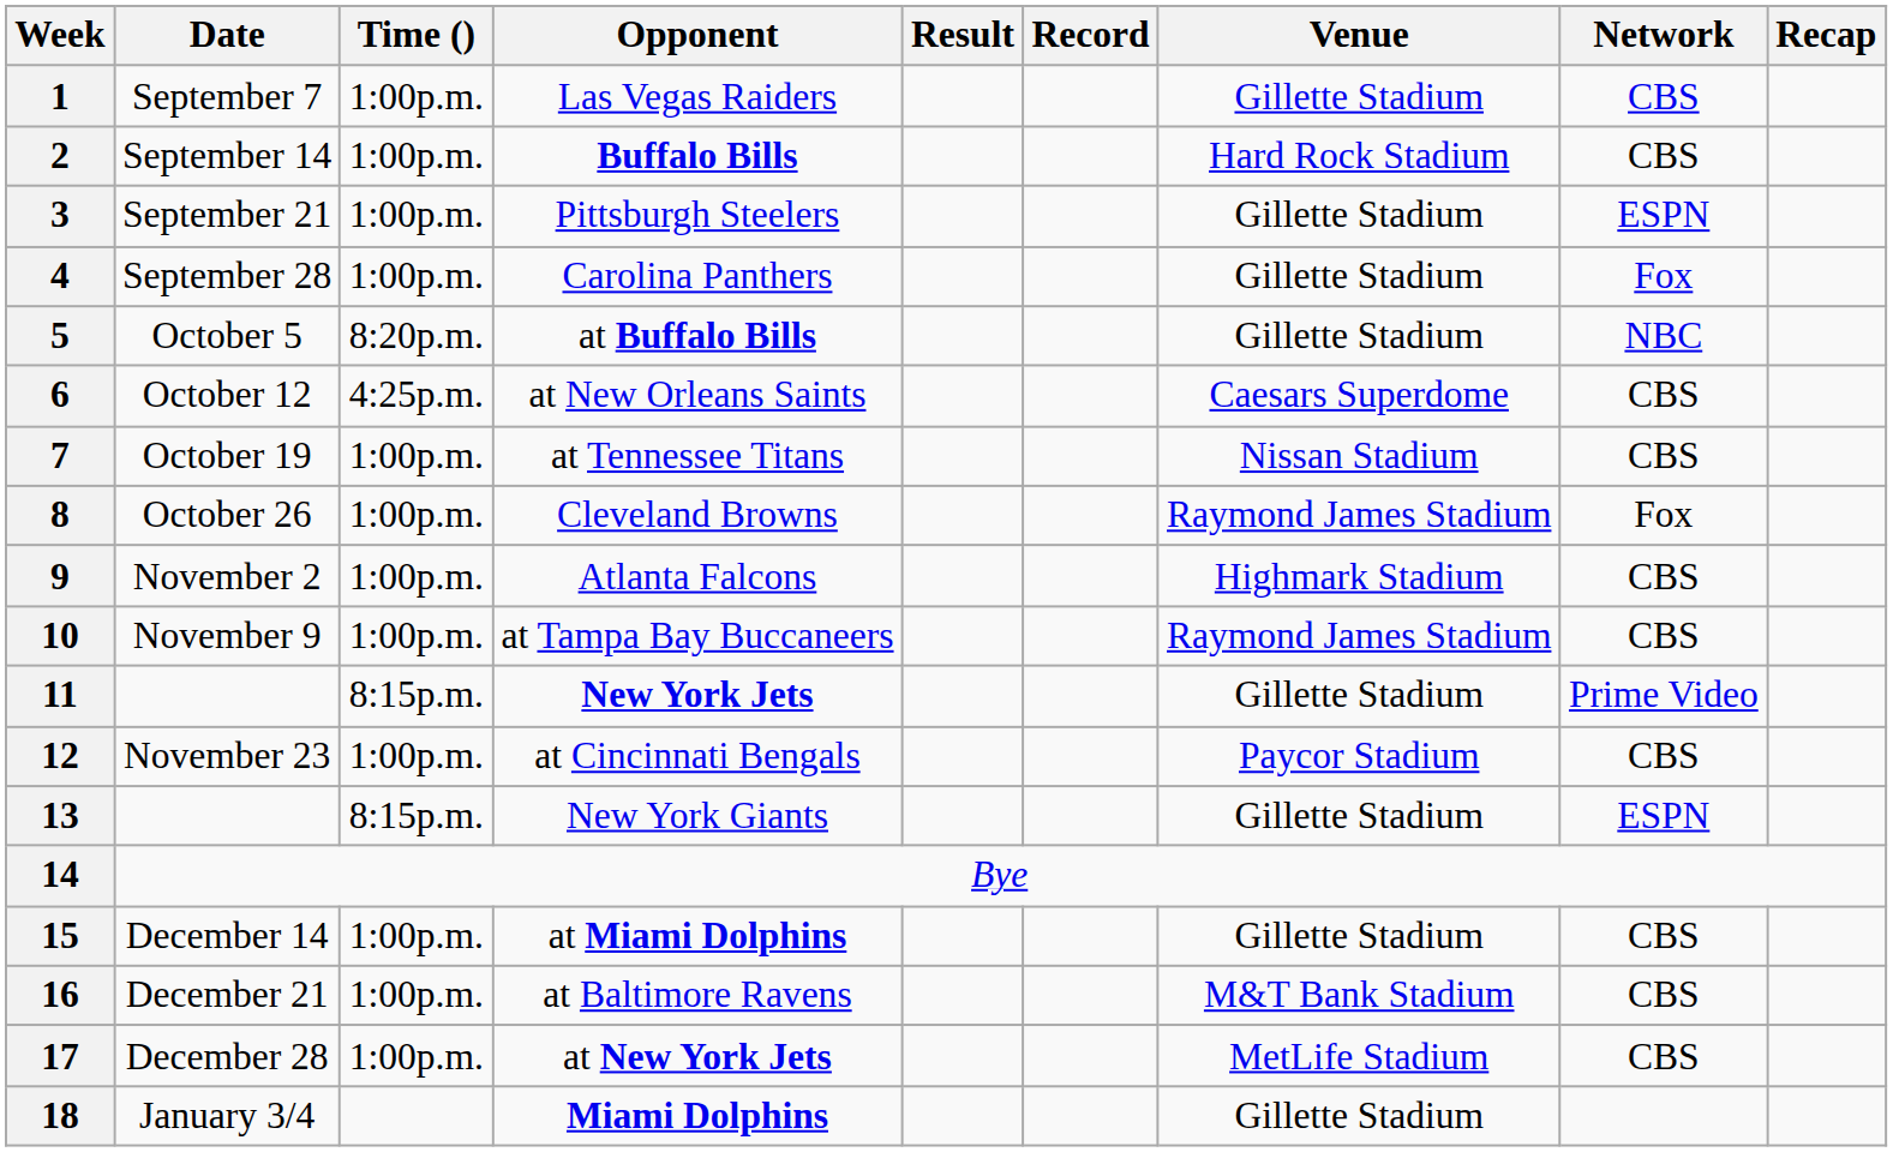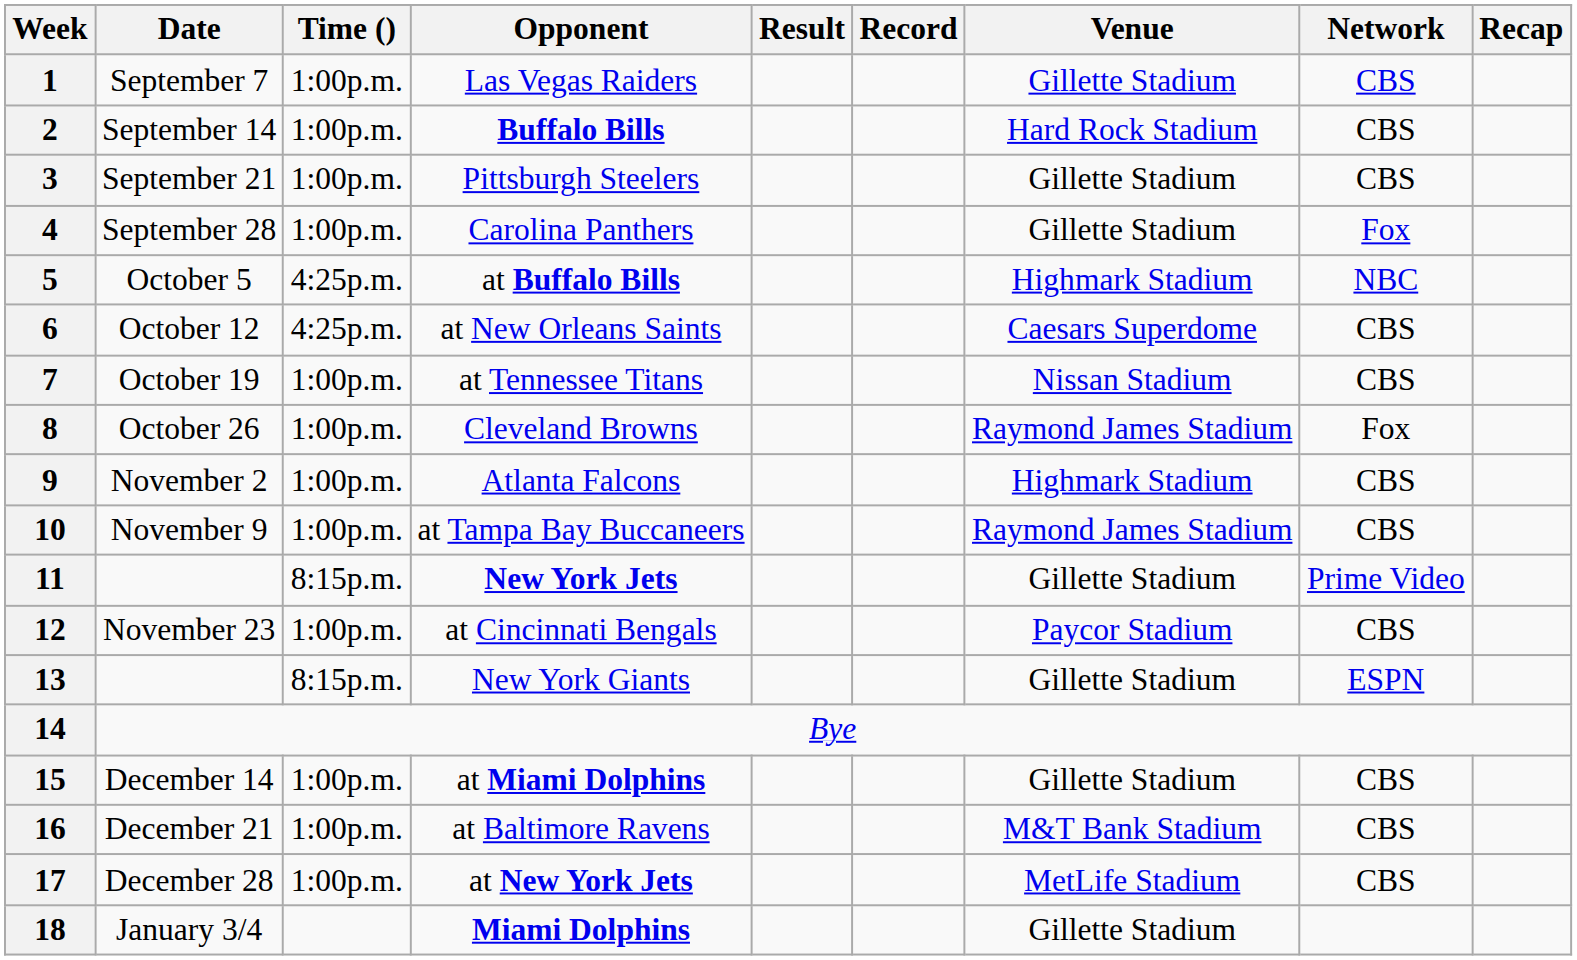3 | Network: ESPN -> CBS
5 | Time (): 8:20p.m. -> 4:25p.m.
5 | Venue: Gillette Stadium -> Highmark Stadium
